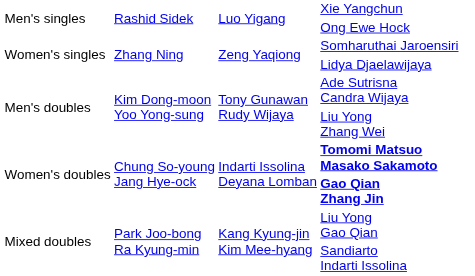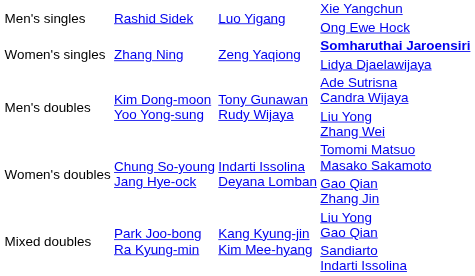Somharuthai Jaroensiri | column 4: normal -> bold
Tomomi Matsuo Masako Sakamoto | column 4: bold -> normal
Gao Qian Zhang Jin | column 4: bold -> normal
